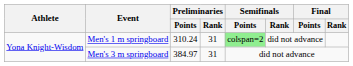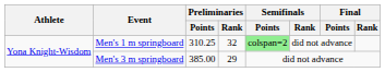Men's 1 m springboard | Preliminaries / Points: 310.24 -> 310.25
Men's 1 m springboard | Preliminaries / Rank: 31 -> 32
Men's 3 m springboard | Preliminaries / Points: 384.97 -> 385.00
Men's 3 m springboard | Preliminaries / Rank: 31 -> 29
